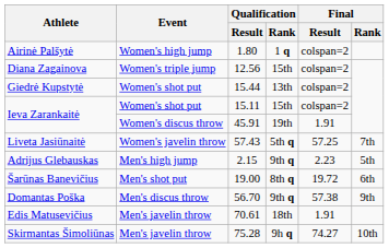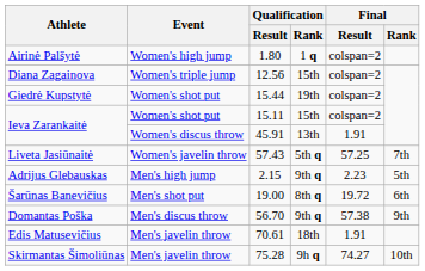Giedrė Kupstytė | Qualification / Rank: 13th -> 19th
Ieva Zarankaitė / 45.91 | Qualification / Rank: 19th -> 13th
